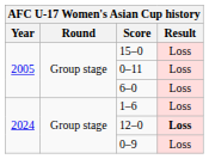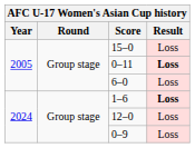0–11 | Result: normal -> bold
1–6 | Result: normal -> bold
12–0 | Result: bold -> normal
